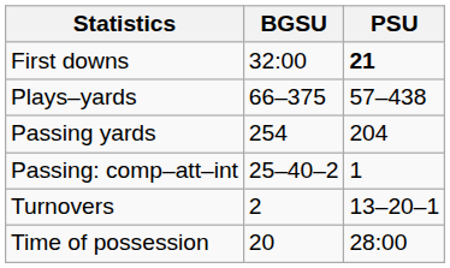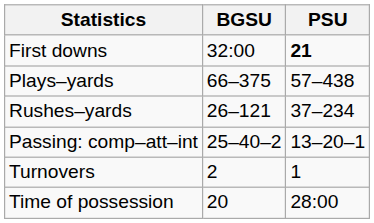+ row: Rushes–yards | 26–121 | 37–234
- row: Passing yards | 254 | 204
Passing: comp–att–int | PSU: 1 -> 13–20–1
Turnovers | PSU: 13–20–1 -> 1
